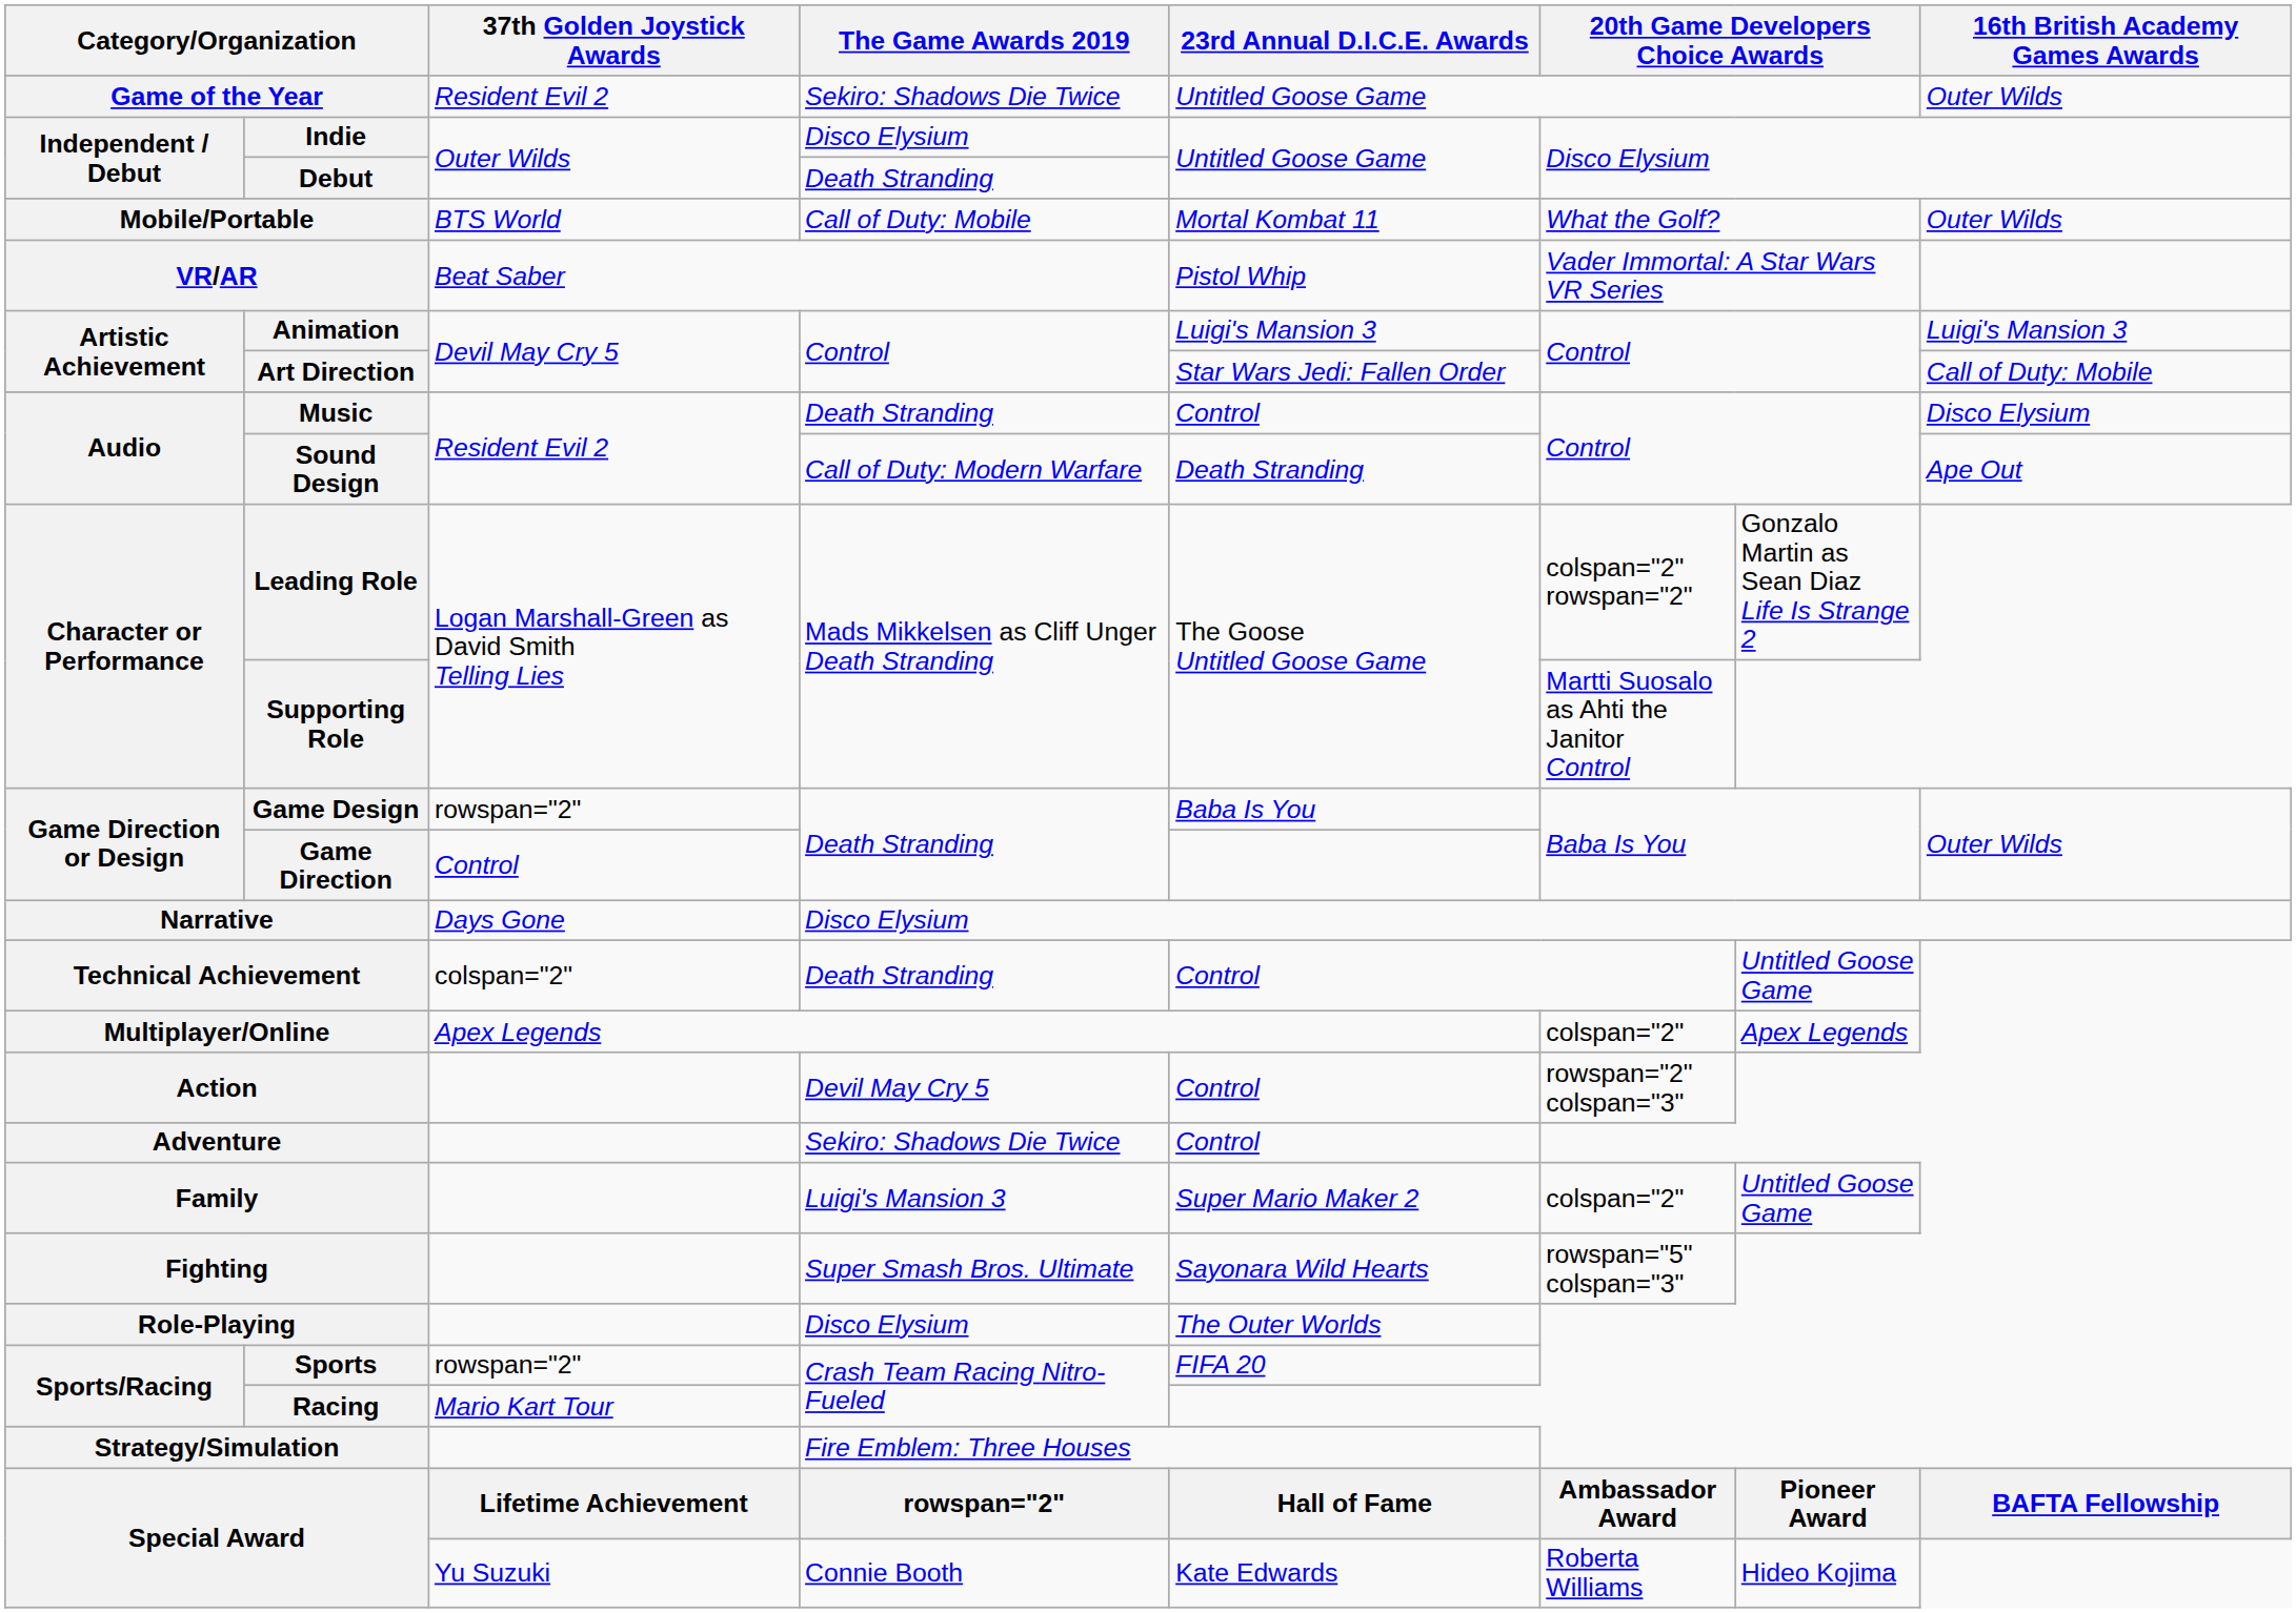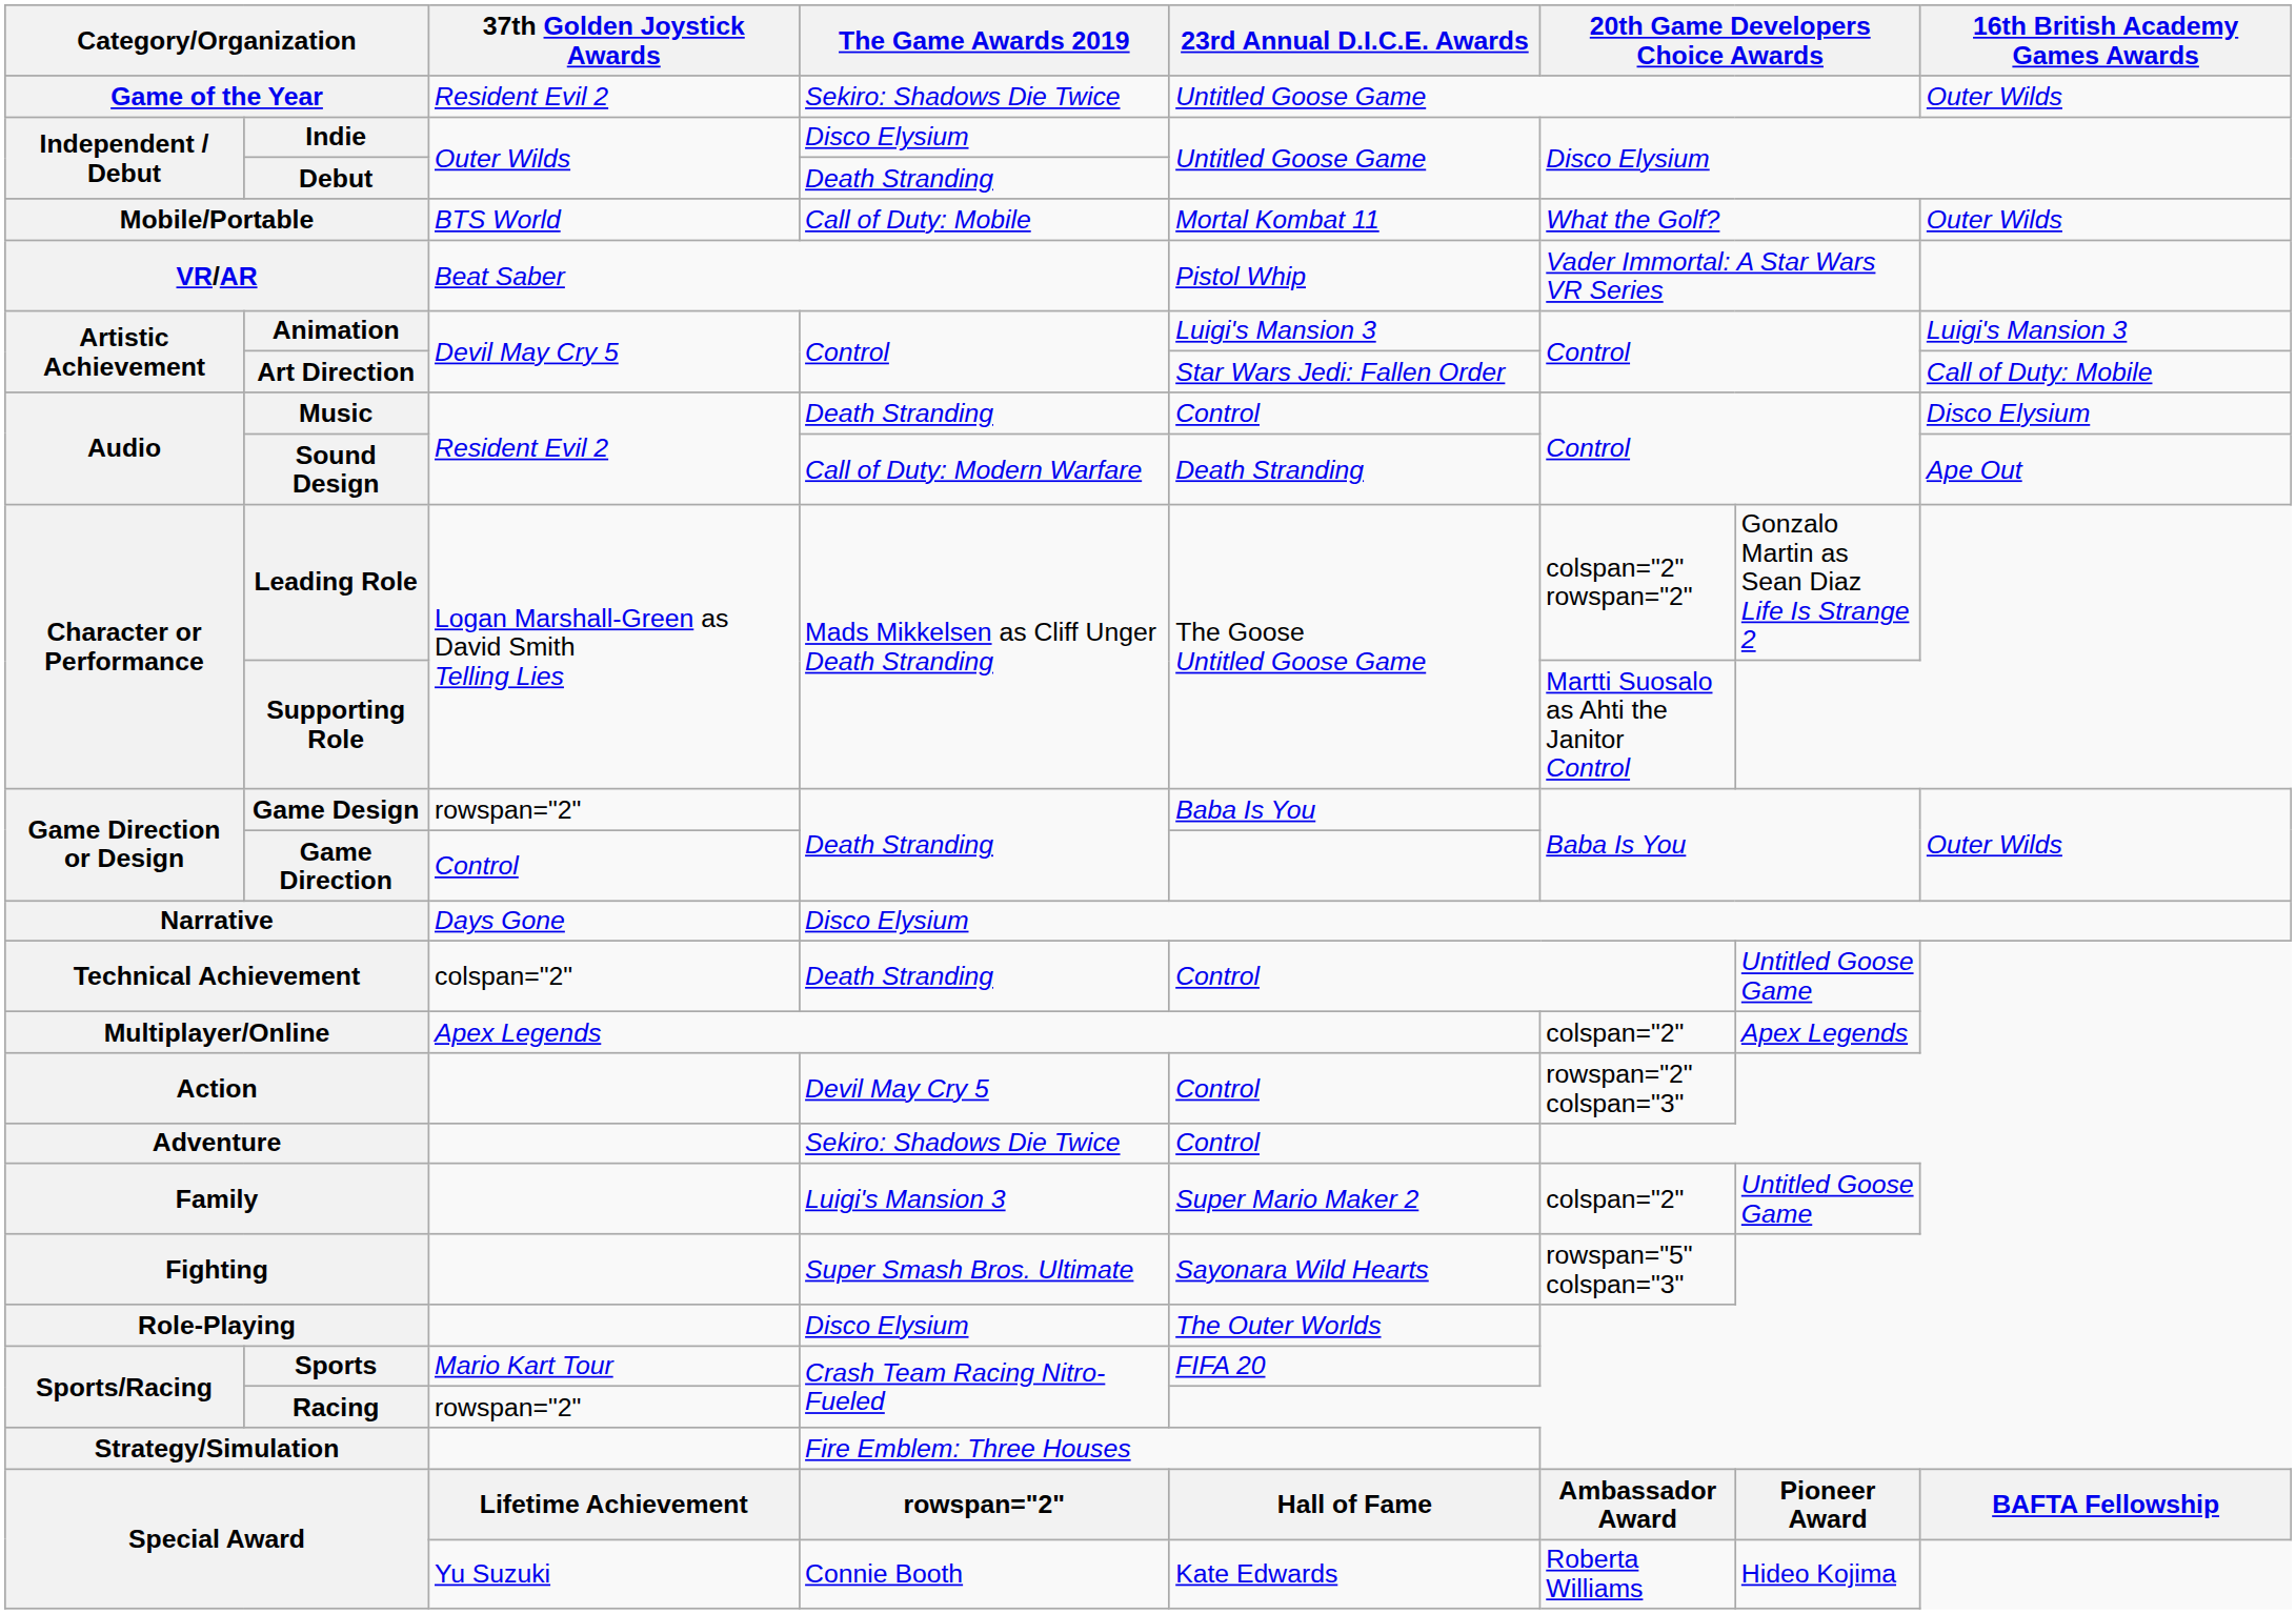Sports | 37th Golden Joystick Awards: rowspan="2" -> Mario Kart Tour
Racing | 37th Golden Joystick Awards: Mario Kart Tour -> rowspan="2"
